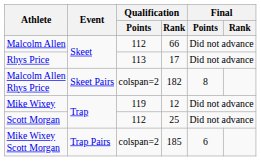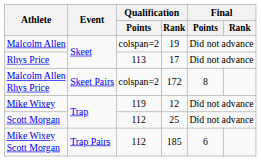Malcolm Allen | Qualification / Points: 112 -> colspan=2
Malcolm Allen | Qualification / Rank: 66 -> 19
Malcolm Allen Rhys Price | Qualification / Rank: 182 -> 172
Mike Wixey Scott Morgan | Qualification / Points: colspan=2 -> 112
